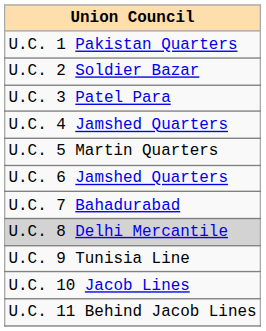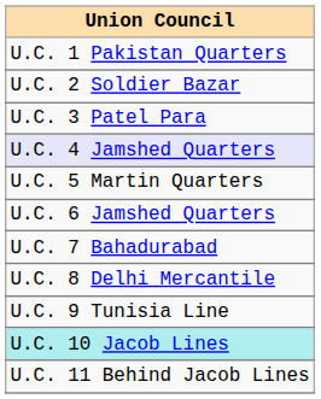row 5 | column 1: no background -> lavender background
row 9 | column 1: lightgrey background -> no background
row 11 | column 1: no background -> paleturquoise background
